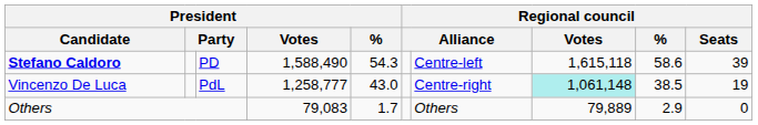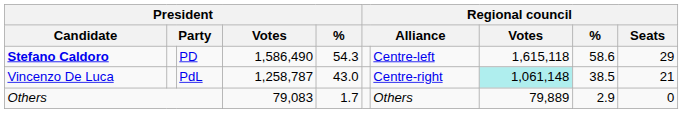Stefano Caldoro | President / Votes: 1,588,490 -> 1,586,490
Stefano Caldoro | Regional council / Seats: 39 -> 29
Vincenzo De Luca | President / Votes: 1,258,777 -> 1,258,787
Vincenzo De Luca | Regional council / Seats: 19 -> 21
